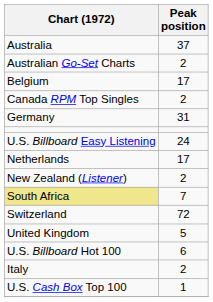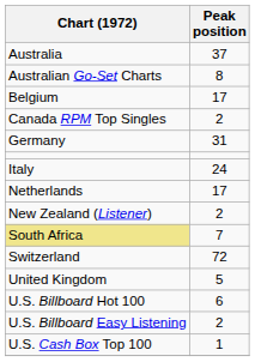row 3 | Peak position: 2 -> 8
row 8 | Chart (1972): U.S. Billboard Easy Listening -> Italy
row 15 | Chart (1972): Italy -> U.S. Billboard Easy Listening
